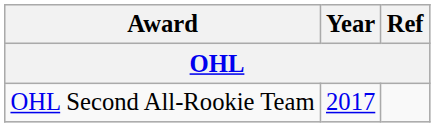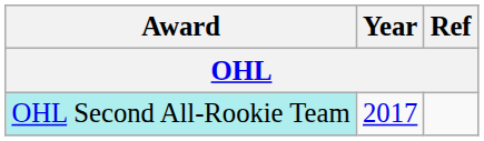row 3 | Award: no background -> paleturquoise background
